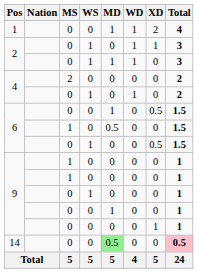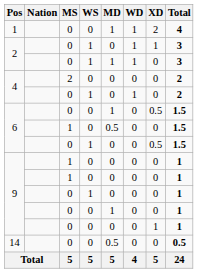14 | MD: lightgreen background -> no background
14 | Total: pink background -> no background
